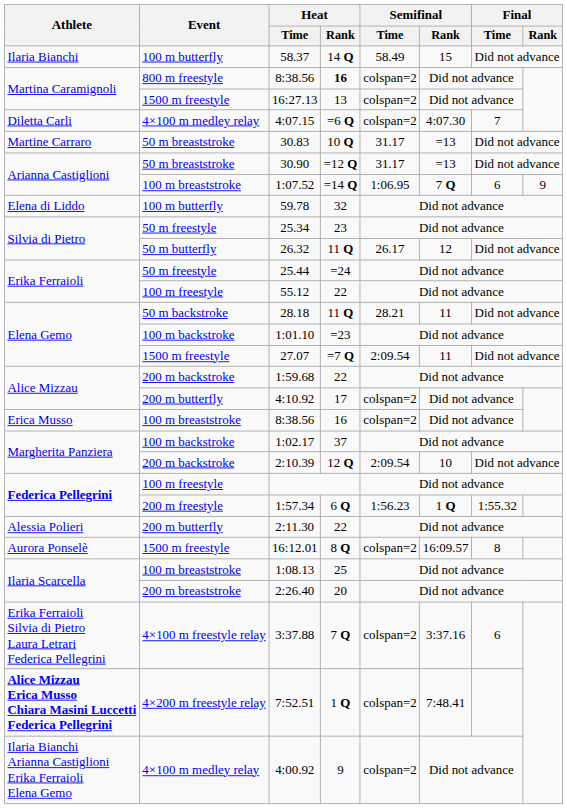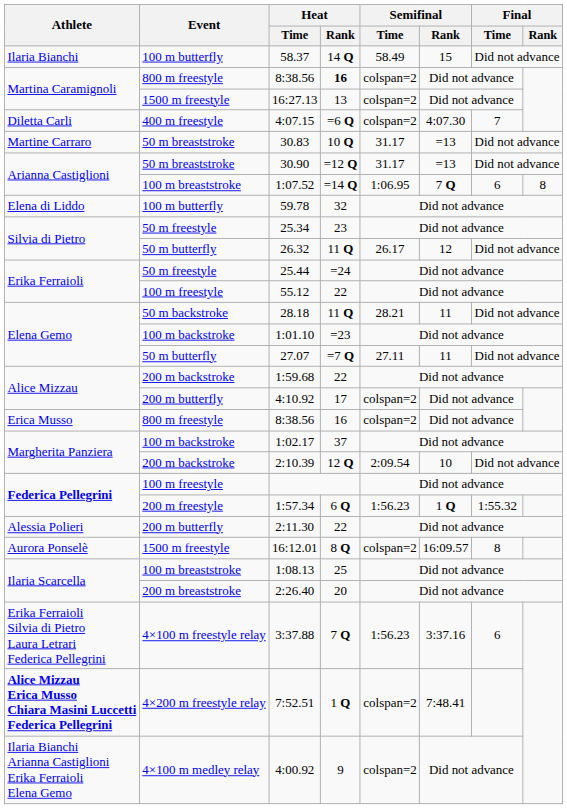4:07.15 | Event: 4×100 m medley relay -> 400 m freestyle
1:07.52 | Final / Rank: 9 -> 8
27.07 | Event: 1500 m freestyle -> 50 m butterfly
27.07 | Semifinal / Time: 2:09.54 -> 27.11
Erica Musso / 8:38.56 | Event: 100 m breaststroke -> 800 m freestyle
3:37.88 | Semifinal / Time: colspan=2 -> 1:56.23
